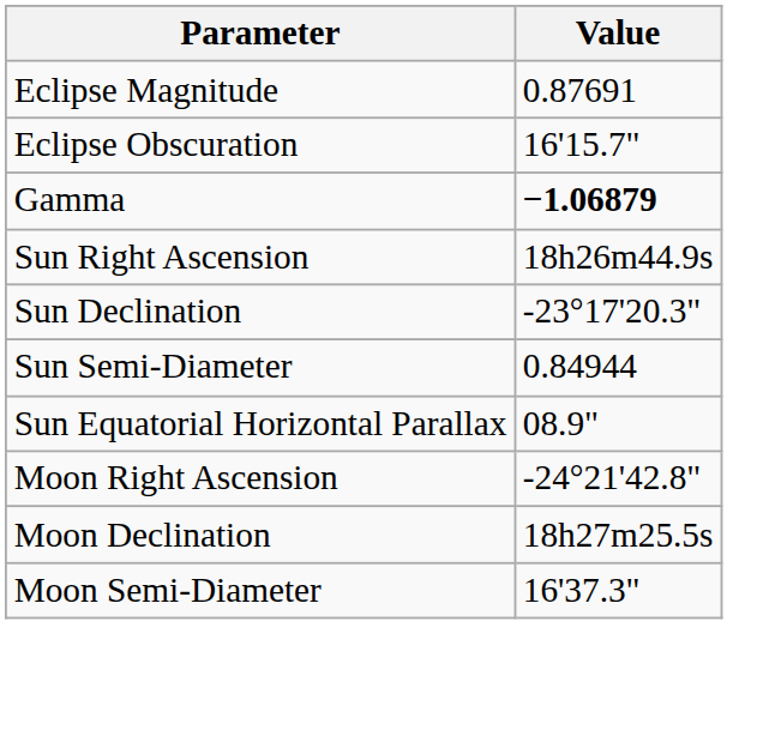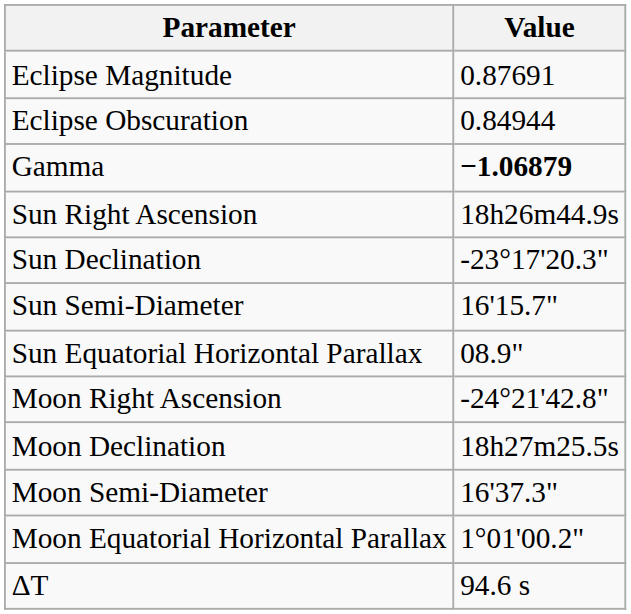Eclipse Obscuration | Value: 16'15.7" -> 0.84944
Sun Semi-Diameter | Value: 0.84944 -> 16'15.7"
+ row: Moon Equatorial Horizontal Parallax | 1°01'00.2"
+ row: ΔT | 94.6 s
